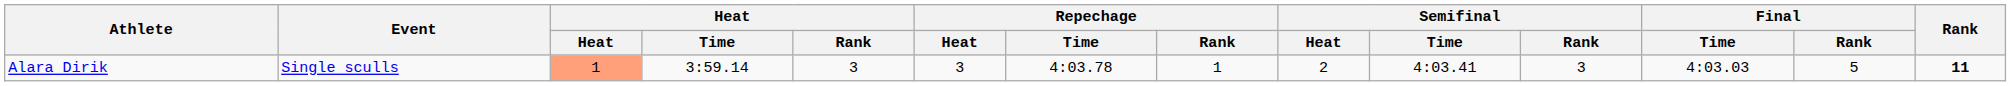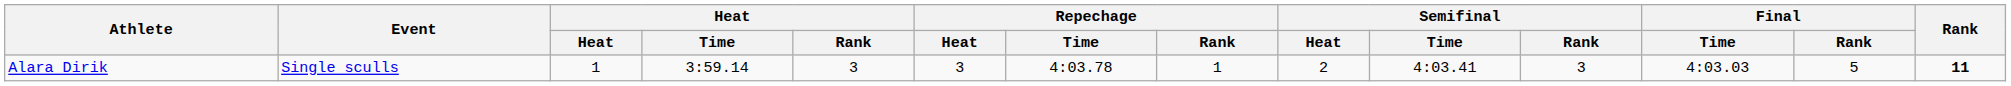Alara Dirik | Heat: lightsalmon background -> no background
